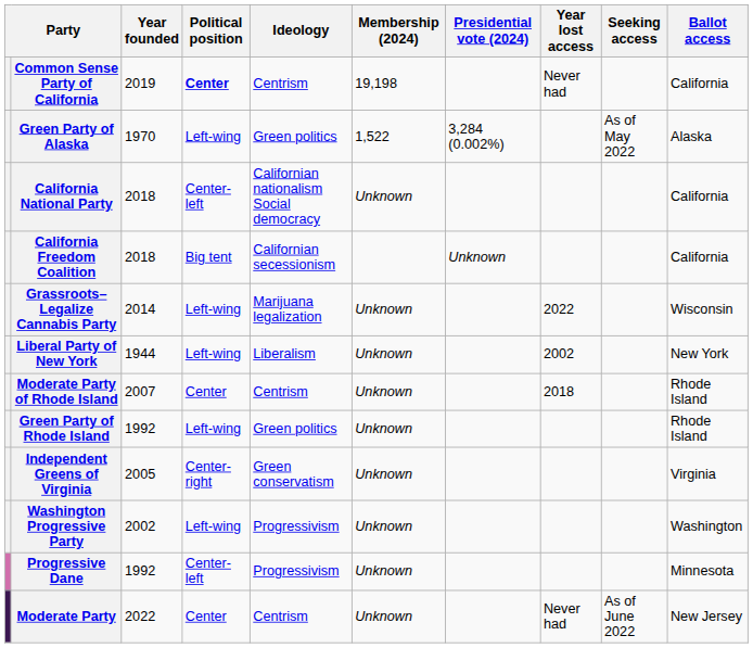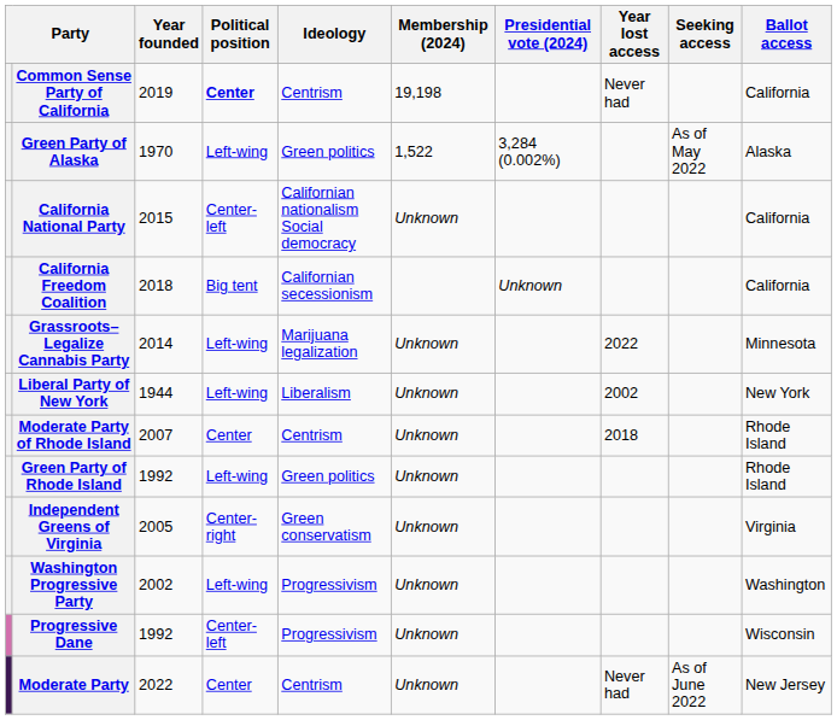California National Party | Year founded: 2018 -> 2015
Grassroots–Legalize Cannabis Party | Ballot access: Wisconsin -> Minnesota
Progressive Dane | Ballot access: Minnesota -> Wisconsin
